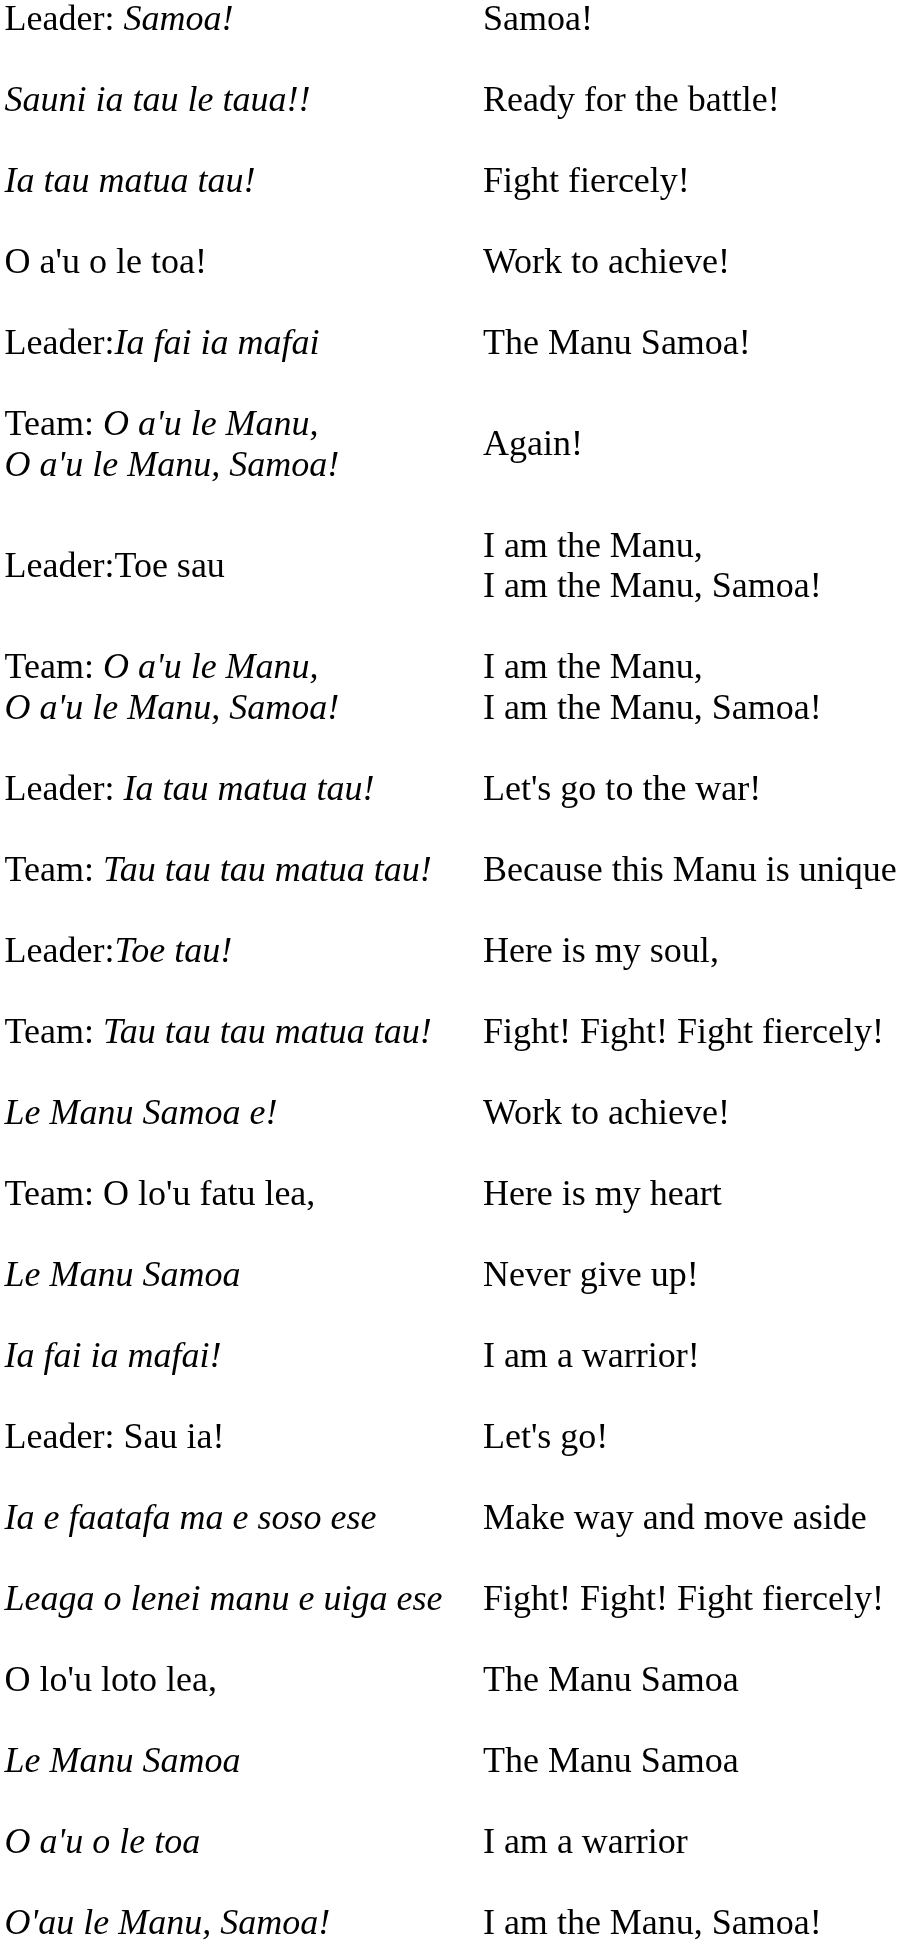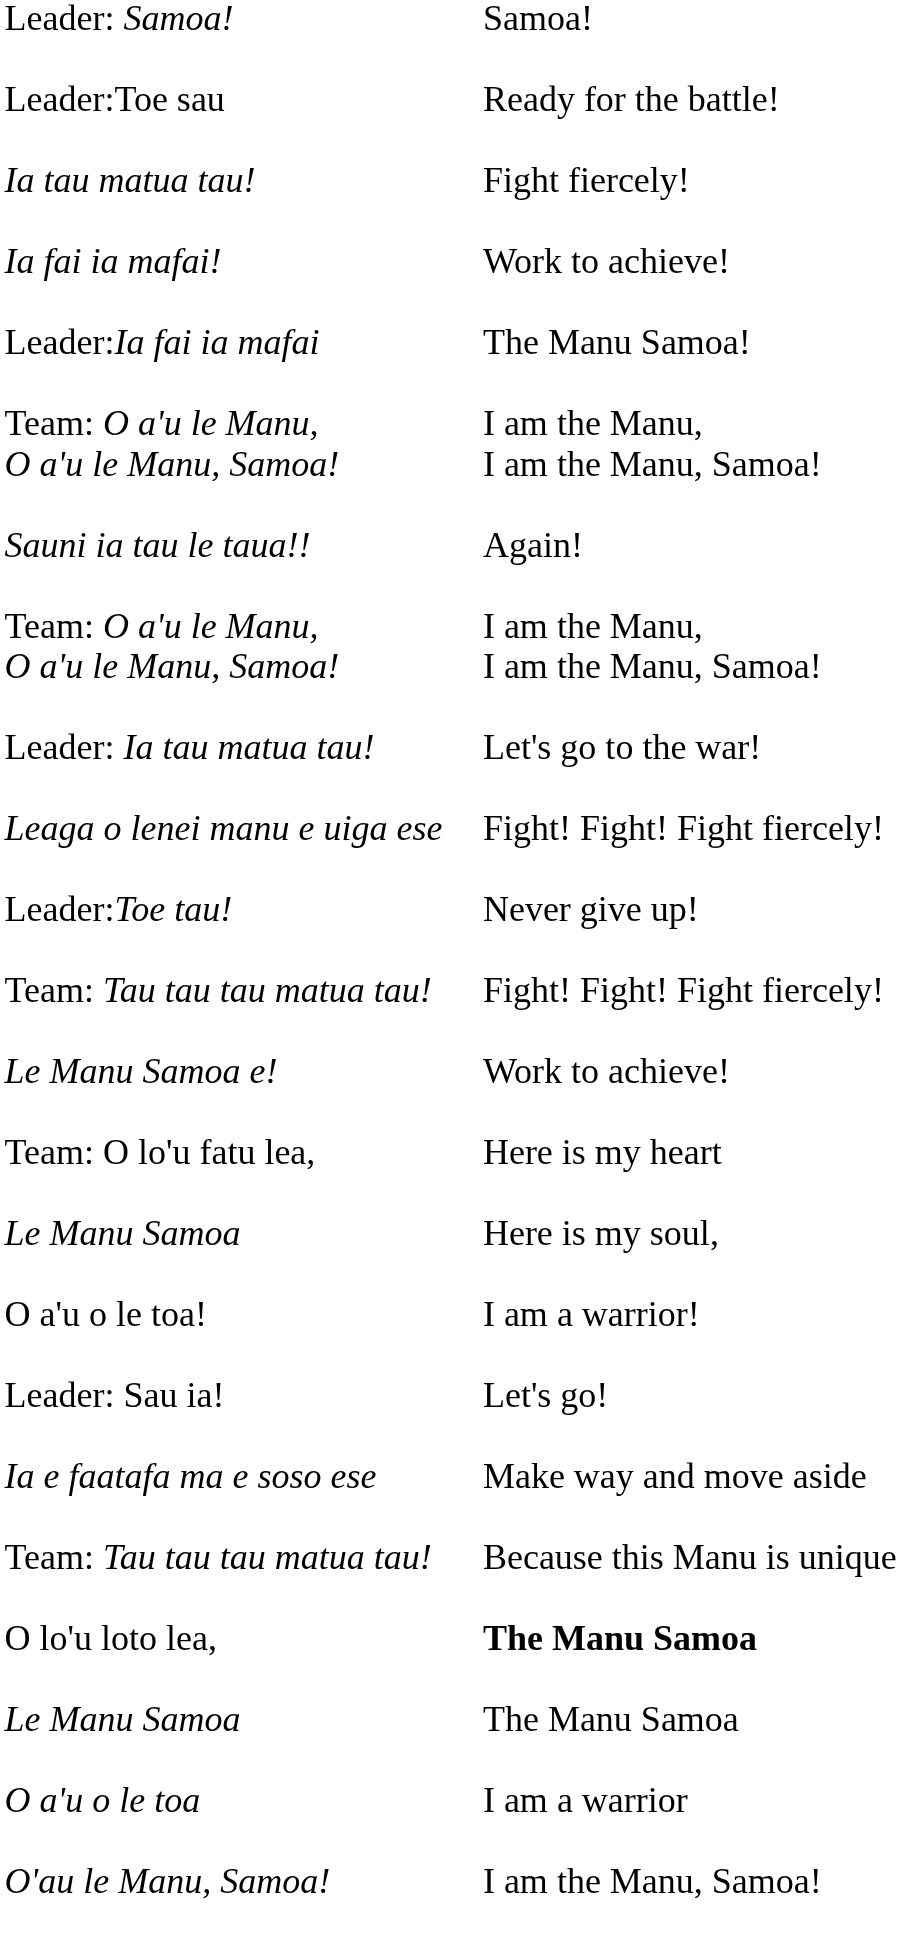row 2 | column 1: Sauni ia tau le taua!! -> Leader:Toe sau
row 4 | column 1: O a'u o le toa! -> Ia fai ia mafai!
row 6 | column 2: Again! -> I am the Manu, I am the Manu, Samoa!
row 7 | column 1: Leader:Toe sau -> Sauni ia tau le taua!!
row 7 | column 2: I am the Manu, I am the Manu, Samoa! -> Again!
row 10 | column 1: Team: Tau tau tau matua tau! -> Leaga o lenei manu e uiga ese
row 10 | column 2: Because this Manu is unique -> Fight! Fight! Fight fiercely!
row 11 | column 2: Here is my soul, -> Never give up!
row 15 | column 2: Never give up! -> Here is my soul,
row 16 | column 1: Ia fai ia mafai! -> O a'u o le toa!
row 19 | column 1: Leaga o lenei manu e uiga ese -> Team: Tau tau tau matua tau!
row 19 | column 2: Fight! Fight! Fight fiercely! -> Because this Manu is unique
row 20 | column 2: normal -> bold
